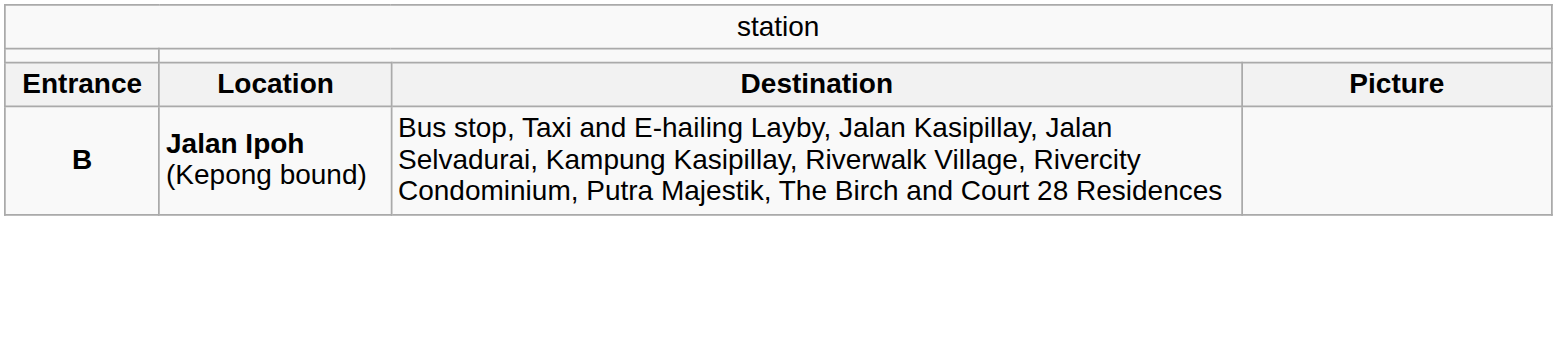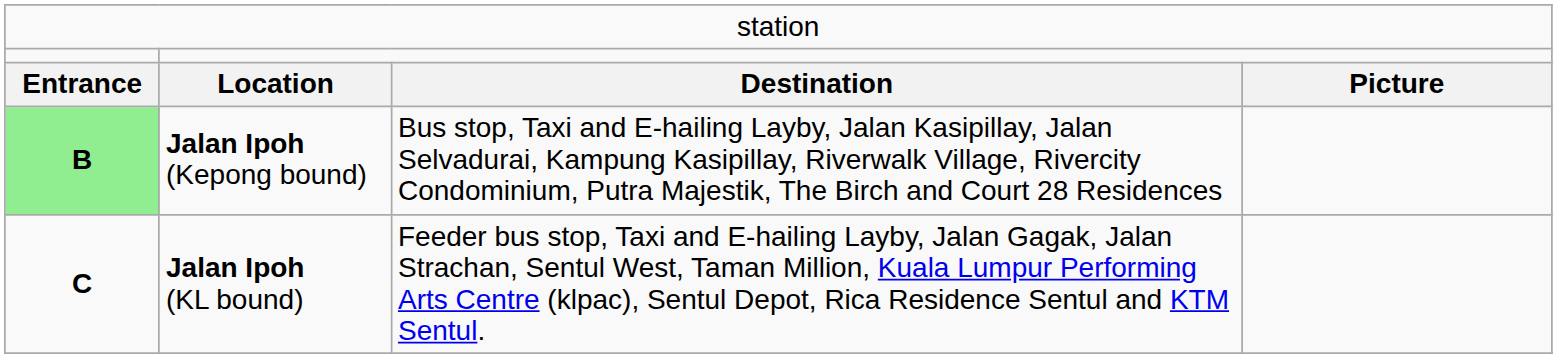Jalan Ipoh (Kepong bound) | column 1: no background -> lightgreen background
+ row: C | Jalan Ipoh (KL bound) | Feeder bus stop, Taxi and E-hailing Layby, Jalan Gagak, Jalan Strachan, Sentul West, Taman Million, Kuala Lumpur Performing Arts Centre (klpac), Sentul Depot, Rica Residence Sentul and KTM Sentul.
